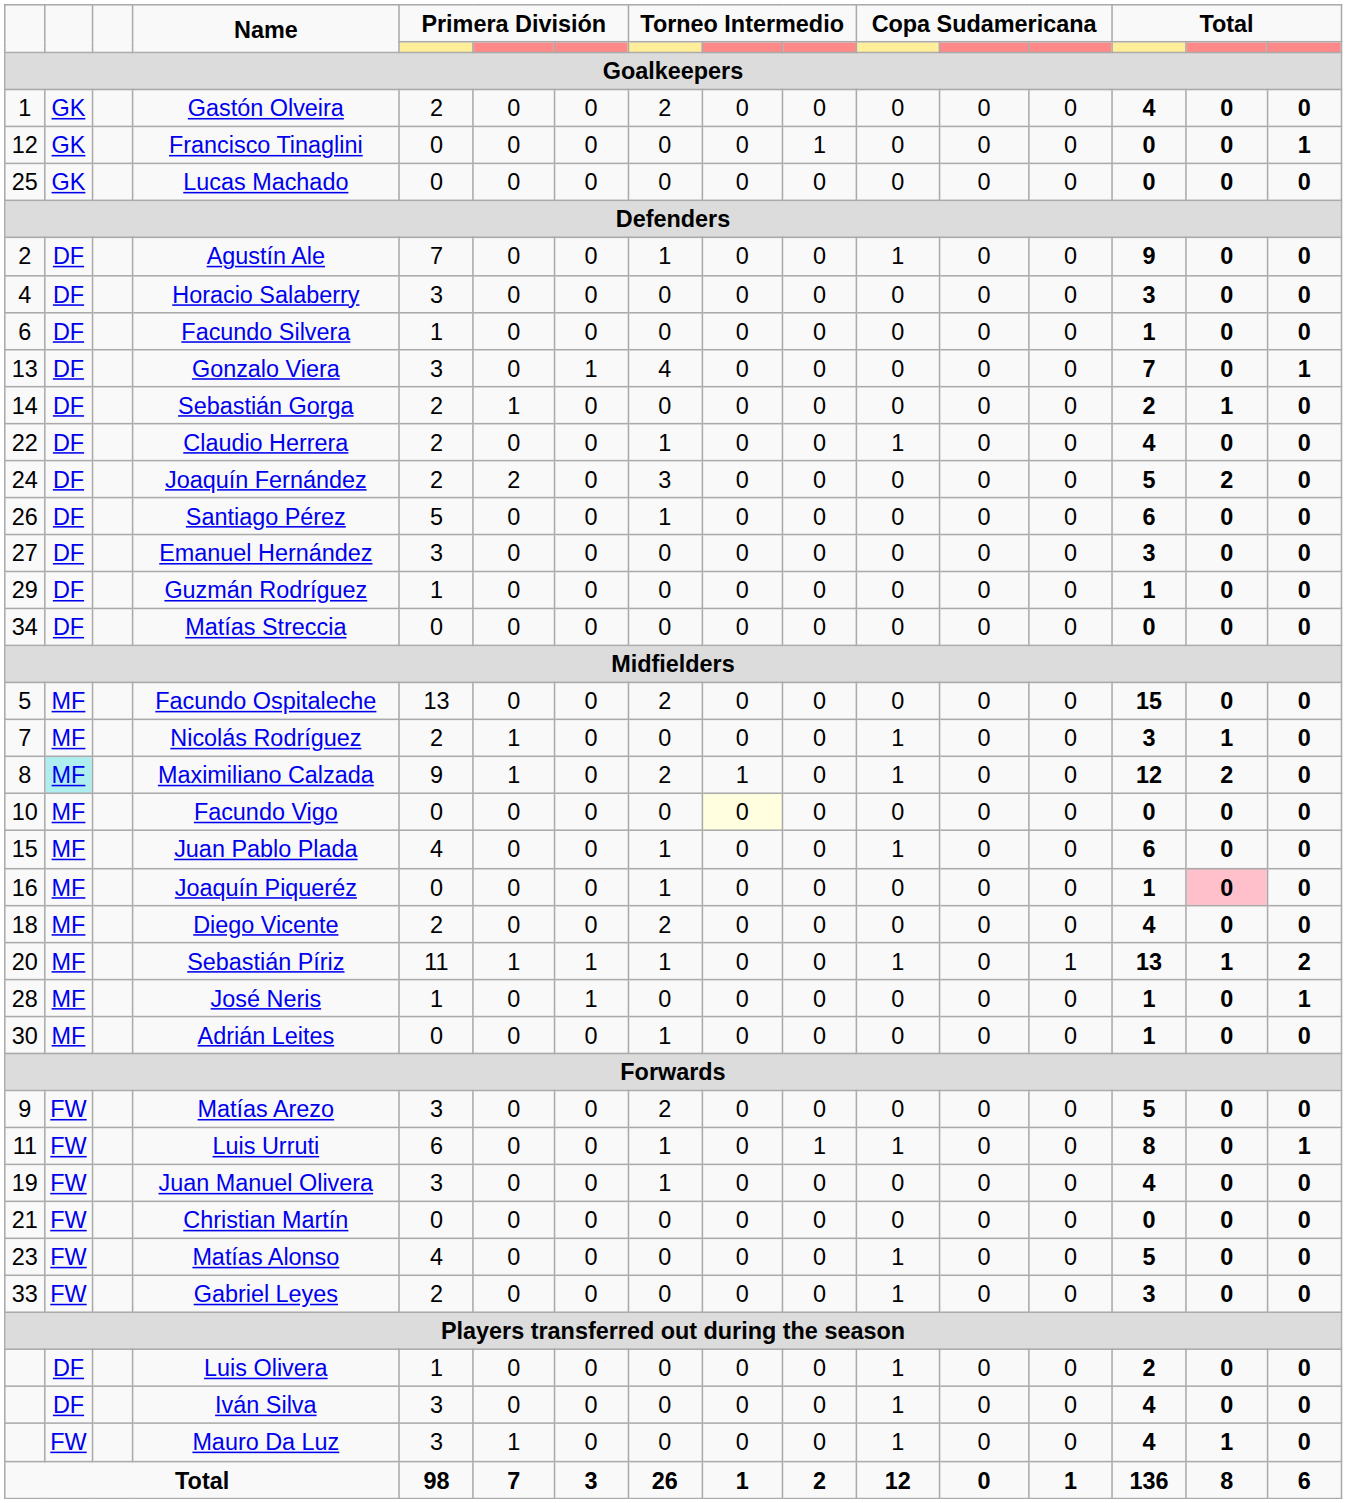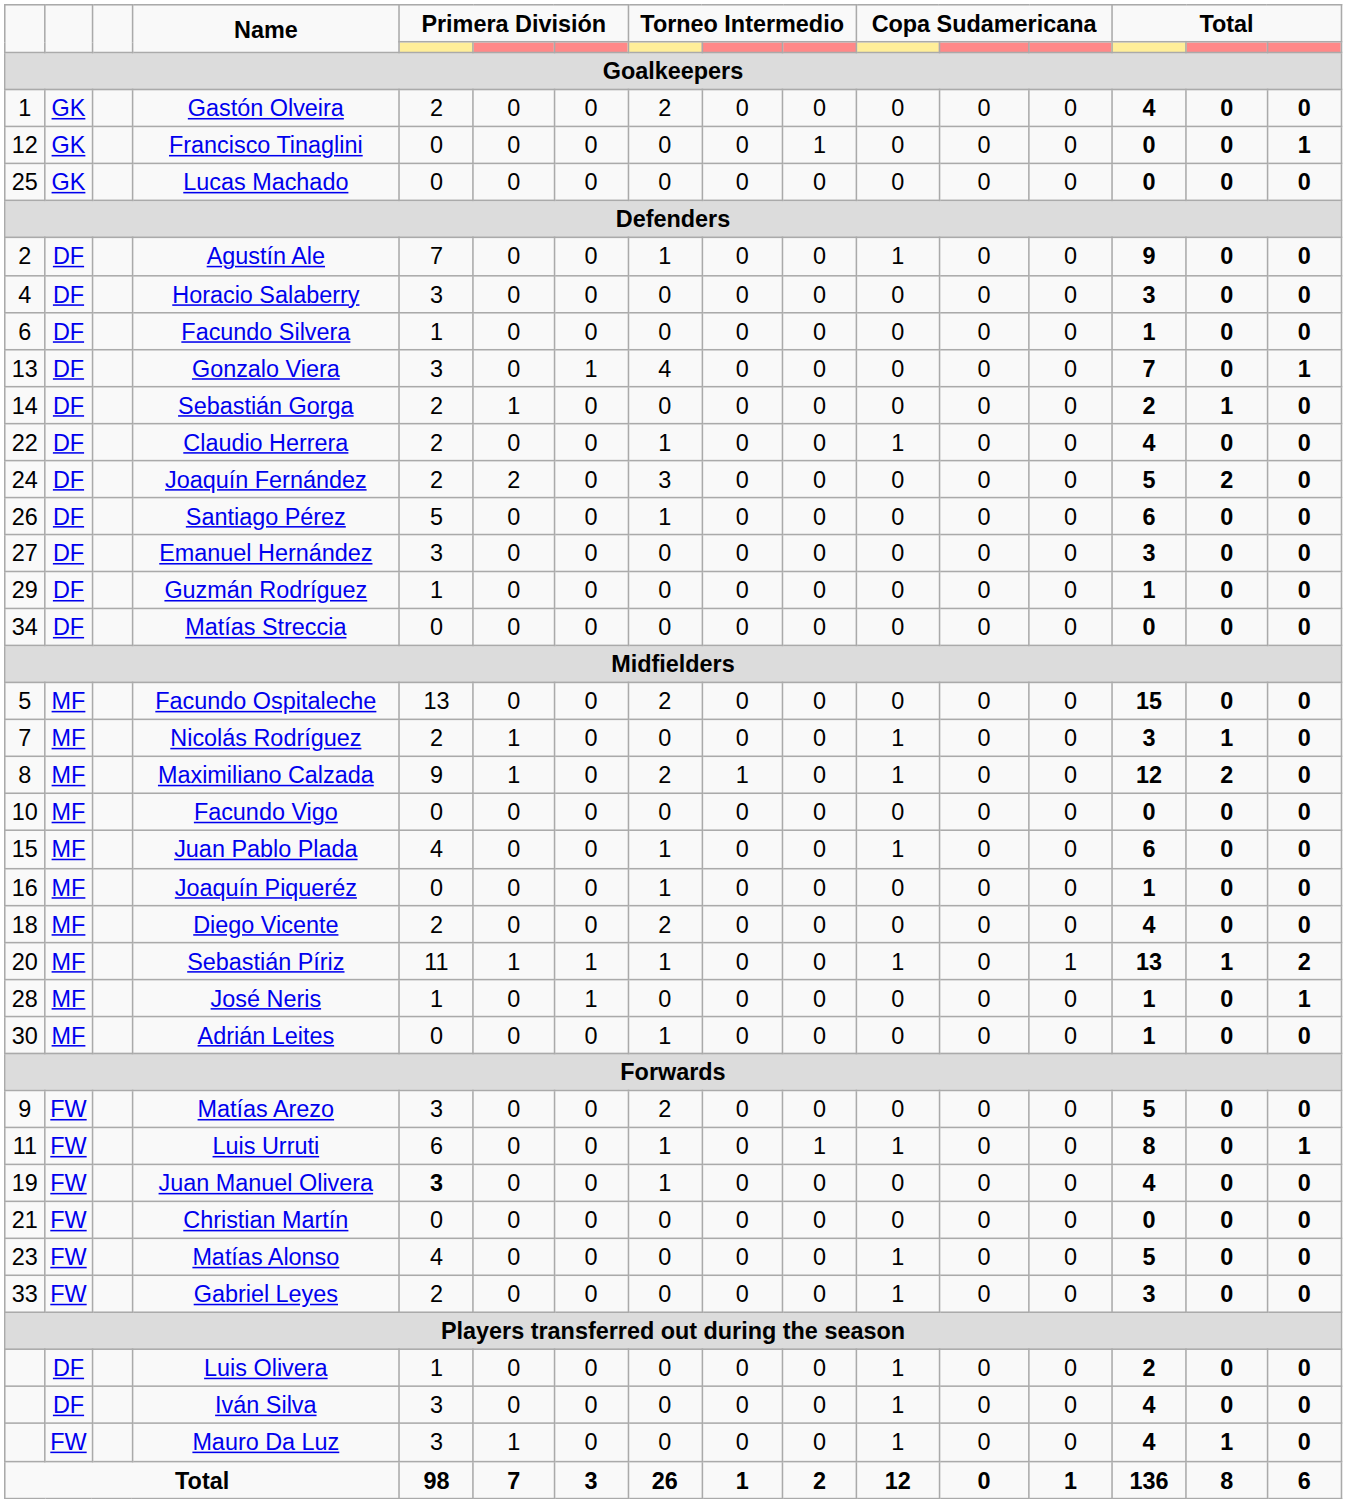Maximiliano Calzada | column 2: paleturquoise background -> no background
Facundo Vigo | column 9: lightyellow background -> no background
Joaquín Piqueréz | column 15: pink background -> no background
Juan Manuel Olivera | column 5: normal -> bold
